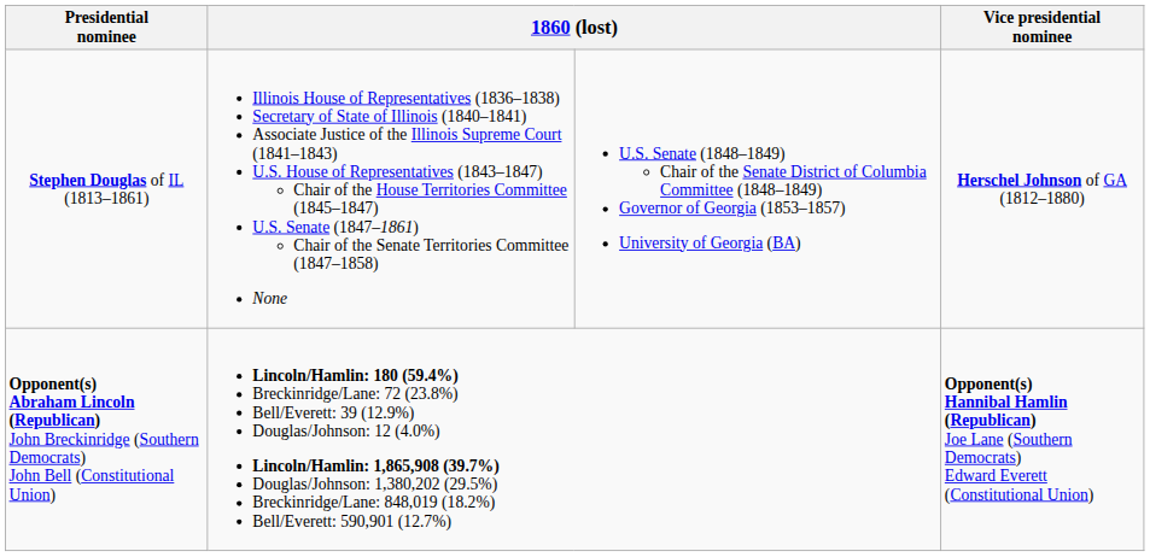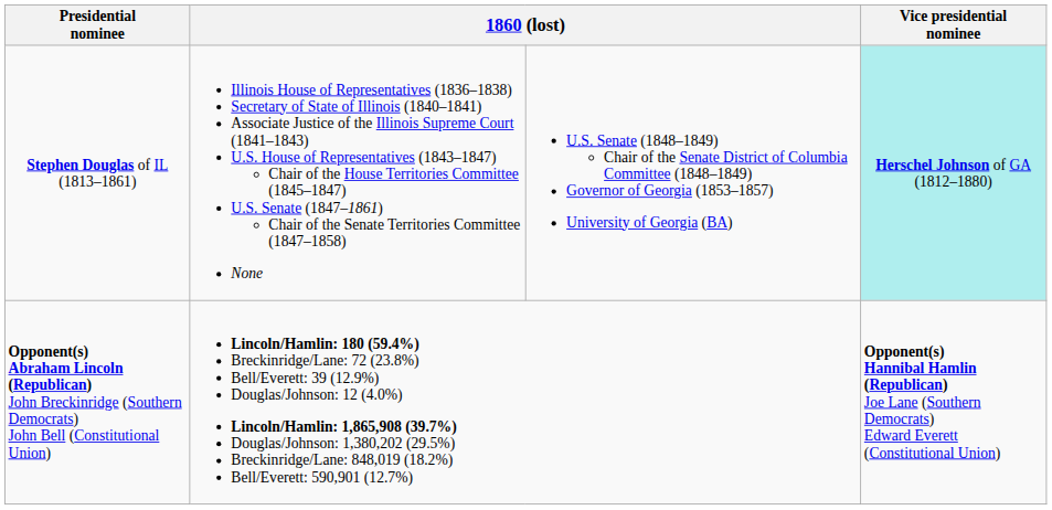Stephen Douglas of IL (1813–1861) | Vice presidential nominee: no background -> paleturquoise background
